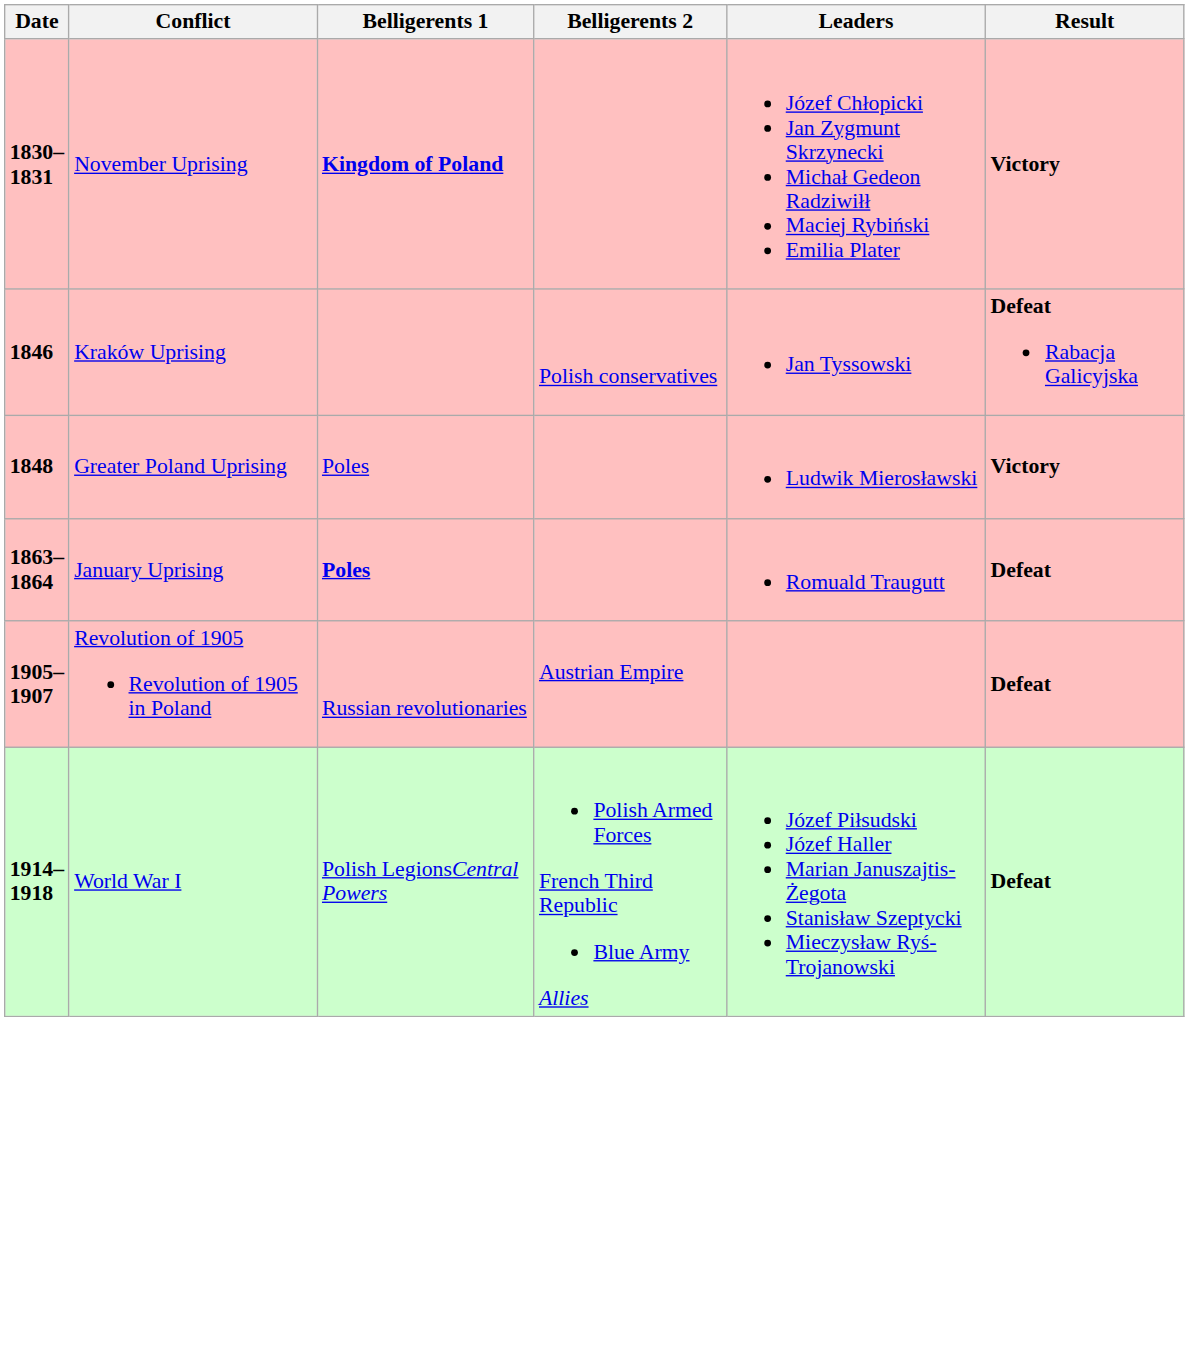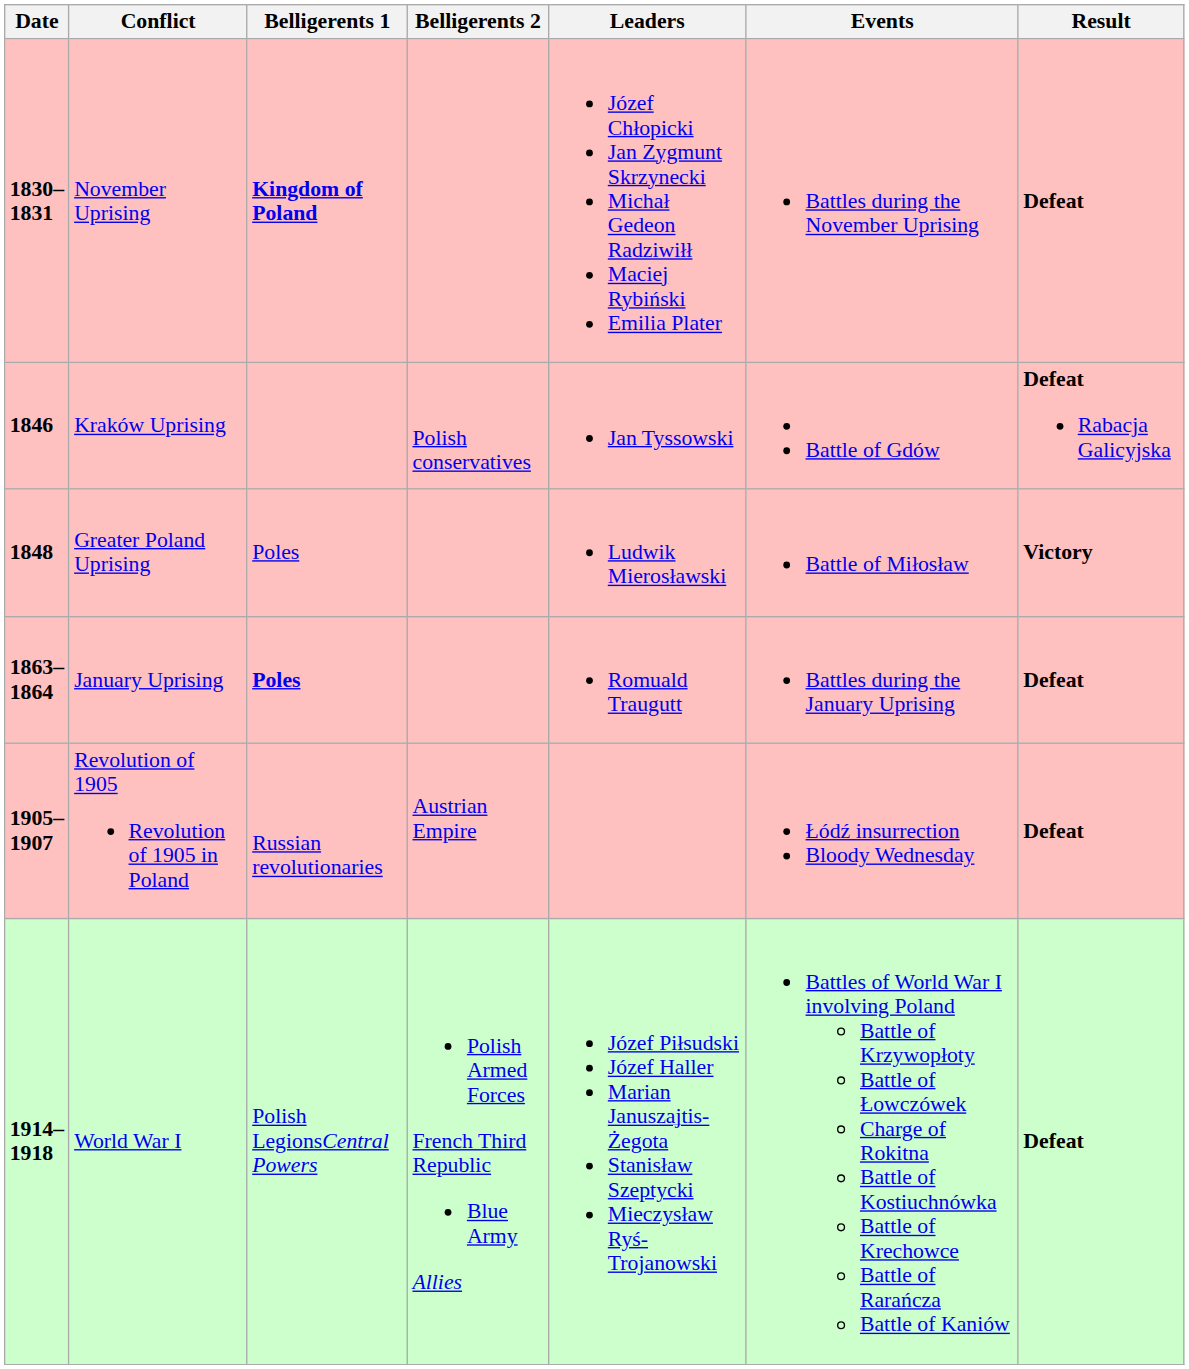+ column: Events | Battles during the November Uprising | Battle of Gdów | Battle of Miłosław | Battles during the January Uprising | Łódź insurrection Bloody Wednesday | Battles of World War I involving Poland Battle of Krzywopłoty Battle of Łowczówek Charge of Rokitna Battle of Kostiuchnówka Battle of Krechowce Battle of Rarańcza Battle of Kaniów
November Uprising | Result: Victory -> Defeat
